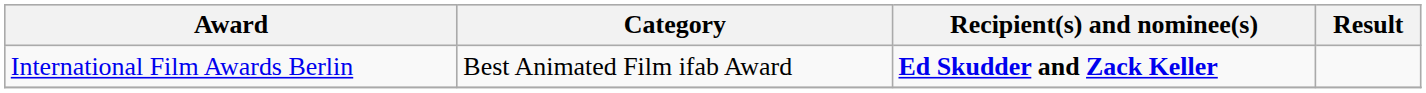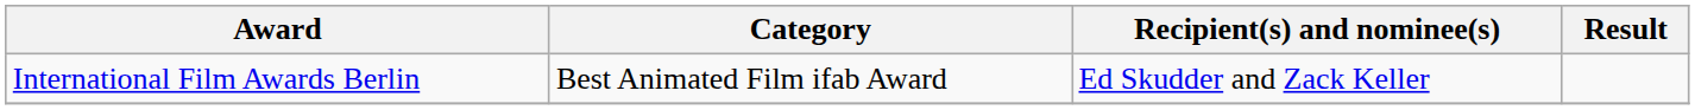International Film Awards Berlin | Recipient(s) and nominee(s): bold -> normal
